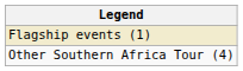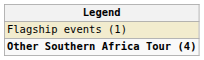row 3 | column 1: normal -> bold
